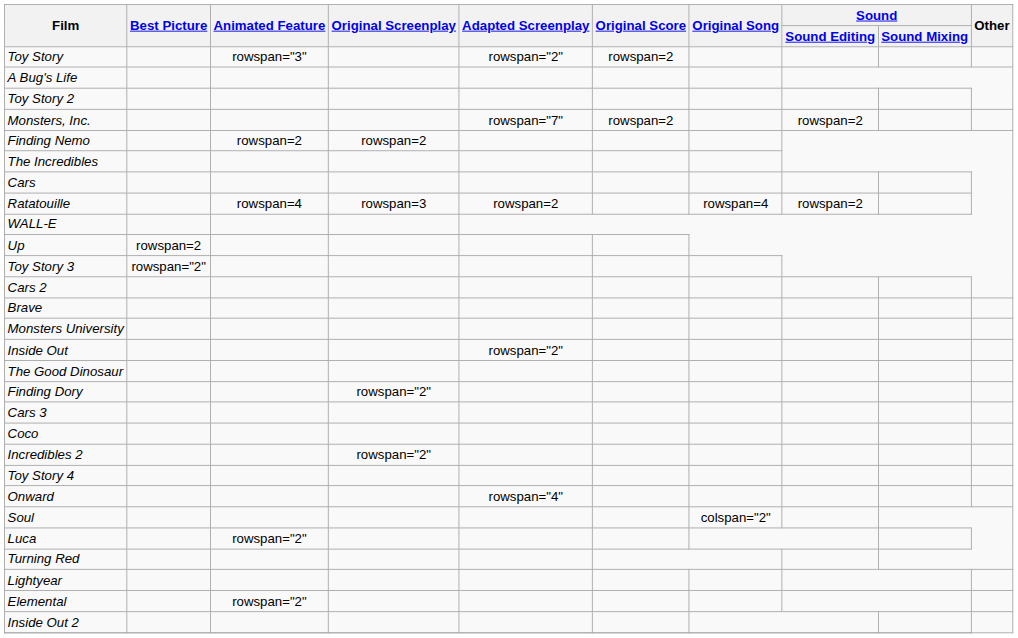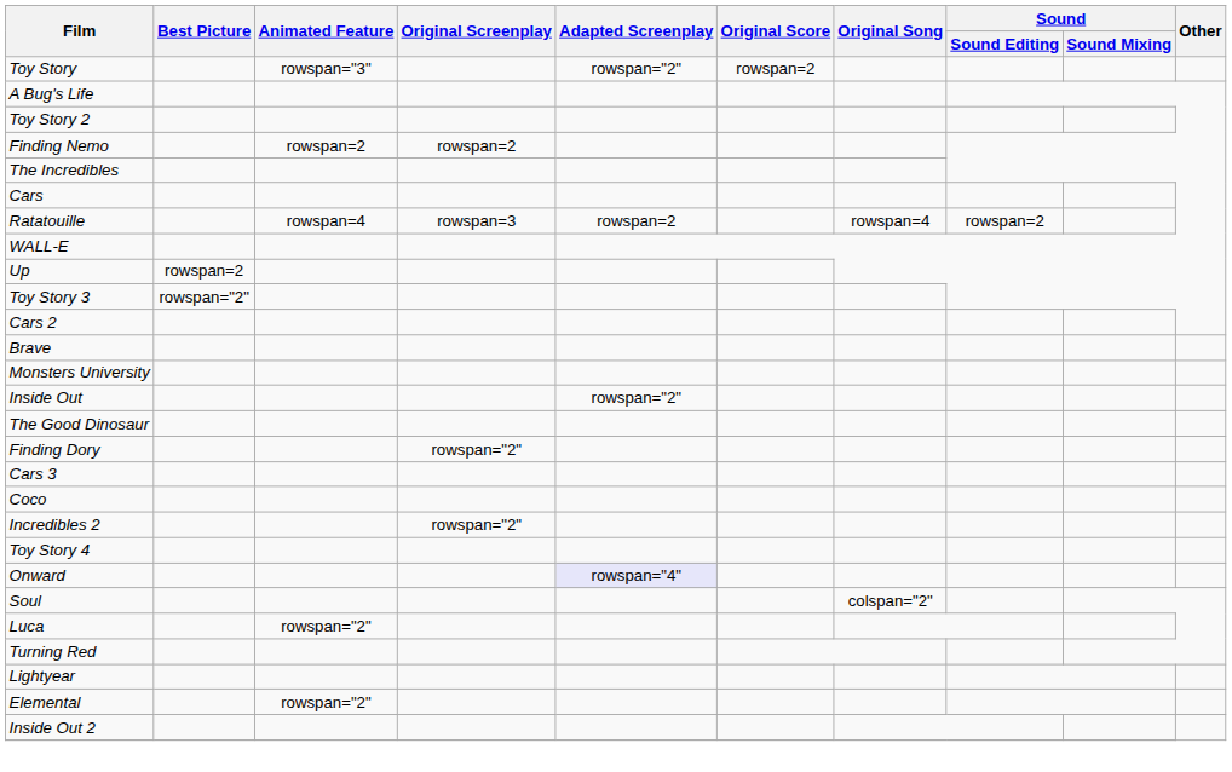- row: Monsters, Inc. | rowspan="7" | rowspan=2 | rowspan=2
Onward | Adapted Screenplay: no background -> lavender background
